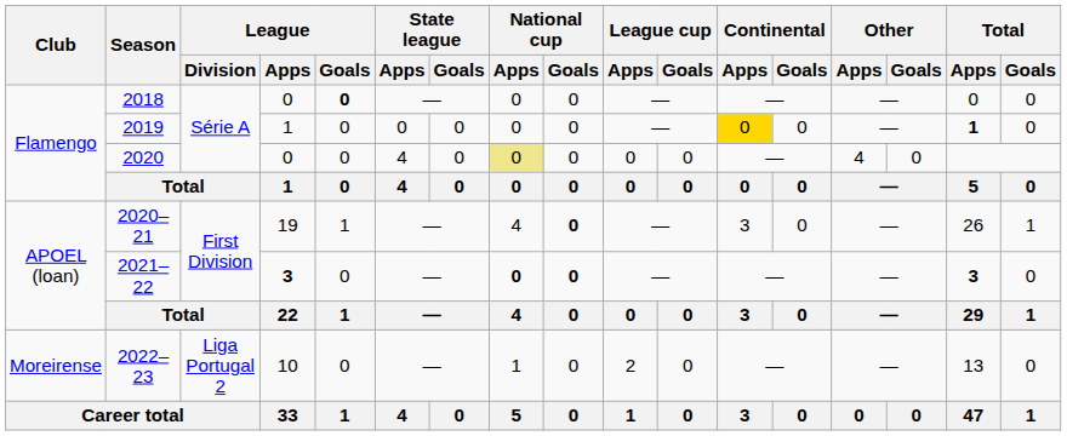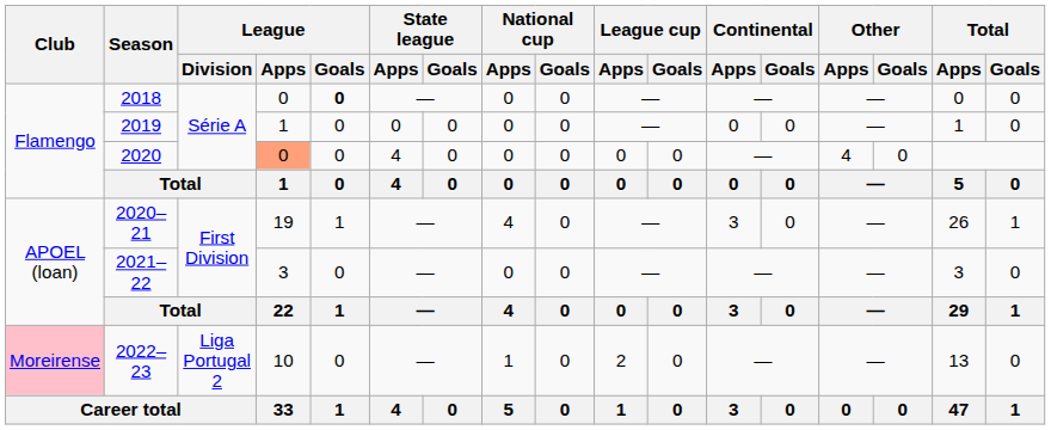2019 | Continental / Apps: gold background -> no background
2019 | Total / Apps: bold -> normal
2020 | League / Apps: no background -> lightsalmon background
2020 | National cup / Apps: khaki background -> no background
2020–21 | National cup / Goals: bold -> normal
2021–22 | League / Apps: bold -> normal
2021–22 | National cup / Apps: bold -> normal
2021–22 | National cup / Goals: bold -> normal
2021–22 | Total / Apps: bold -> normal
2022–23 | Club: no background -> pink background
